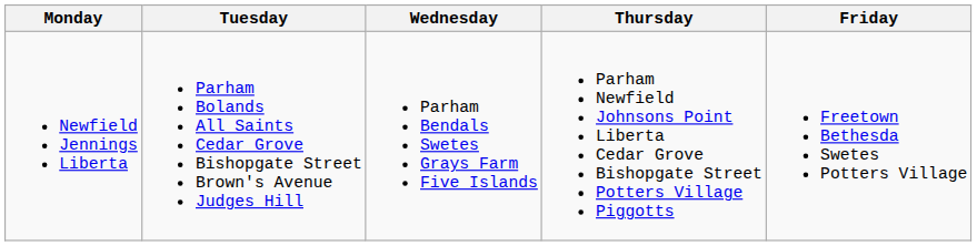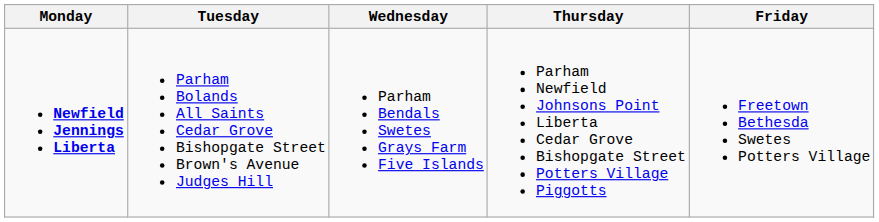row 2 | Monday: normal -> bold
